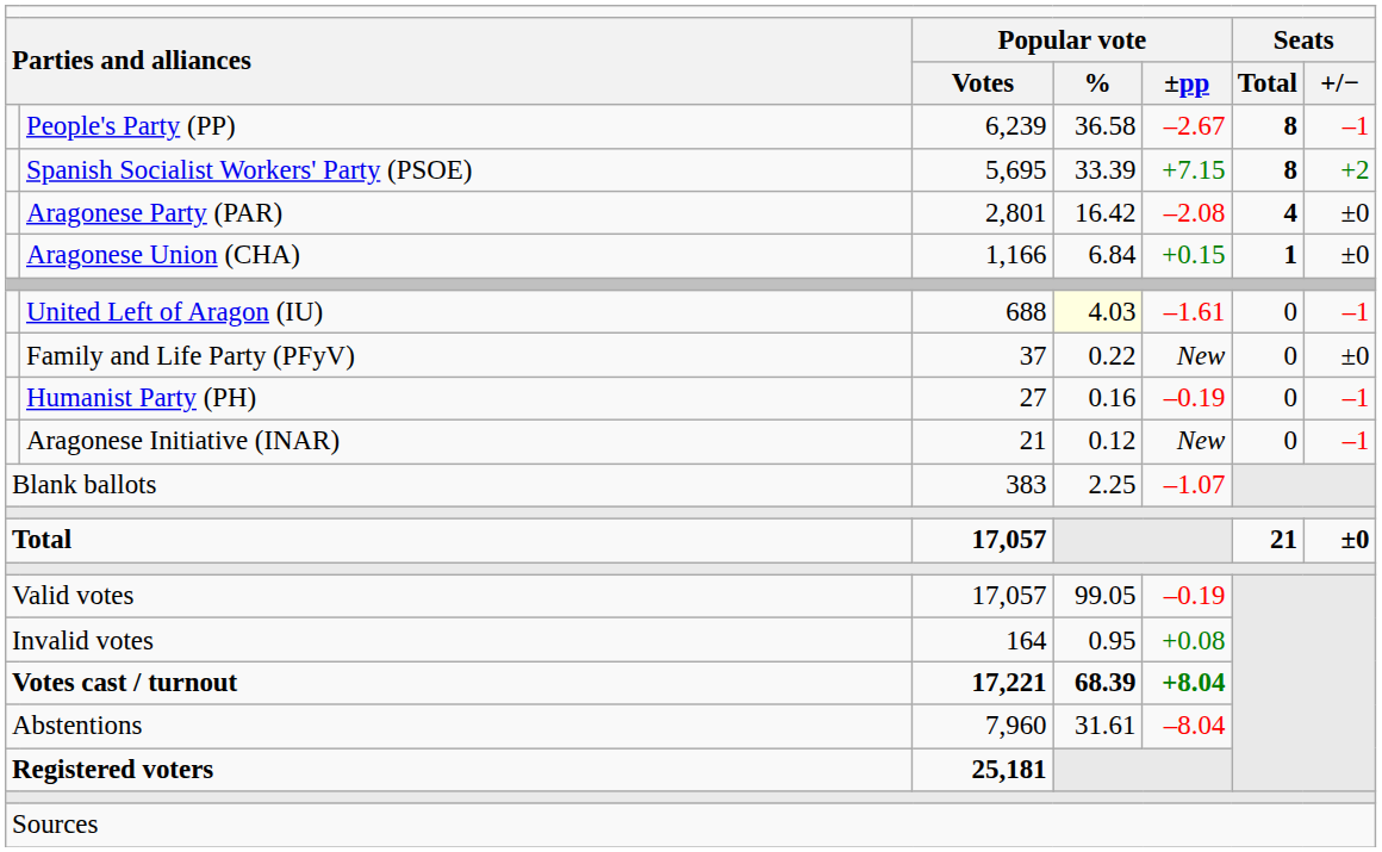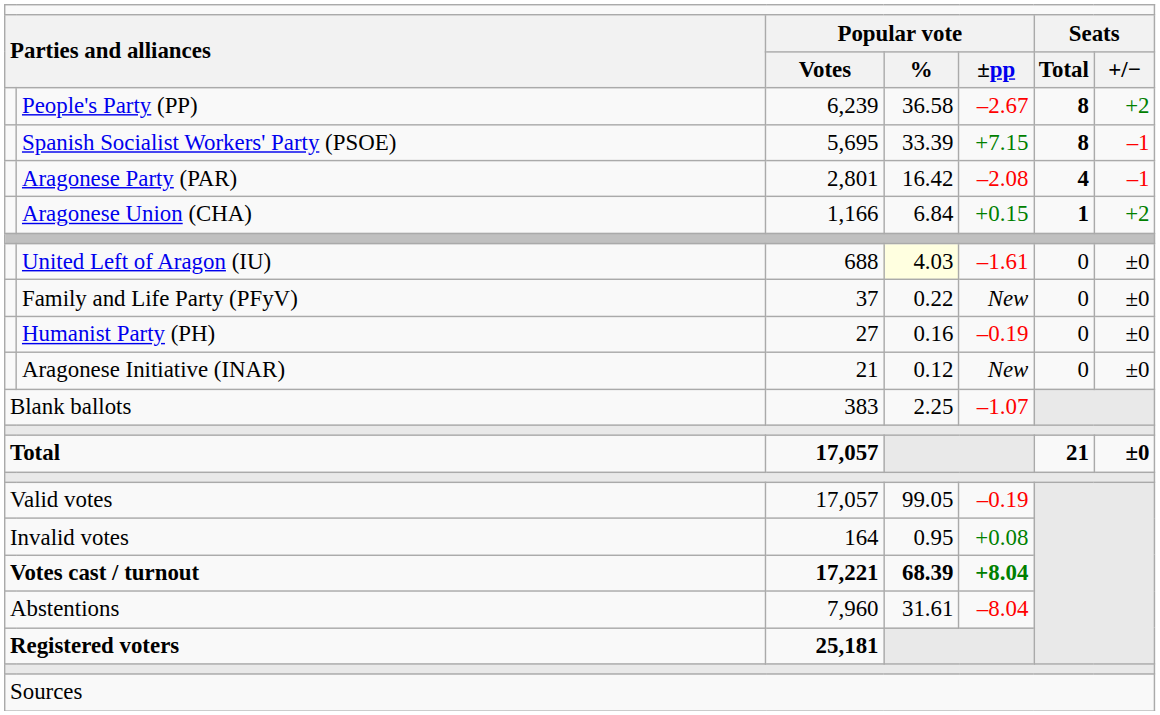People's Party (PP) | column 7: –1 -> +2
Spanish Socialist Workers' Party (PSOE) | column 7: +2 -> –1
Aragonese Party (PAR) | column 7: ±0 -> –1
Aragonese Union (CHA) | column 7: ±0 -> +2
United Left of Aragon (IU) | column 7: –1 -> ±0
Humanist Party (PH) | column 7: –1 -> ±0
Aragonese Initiative (INAR) | column 7: –1 -> ±0
